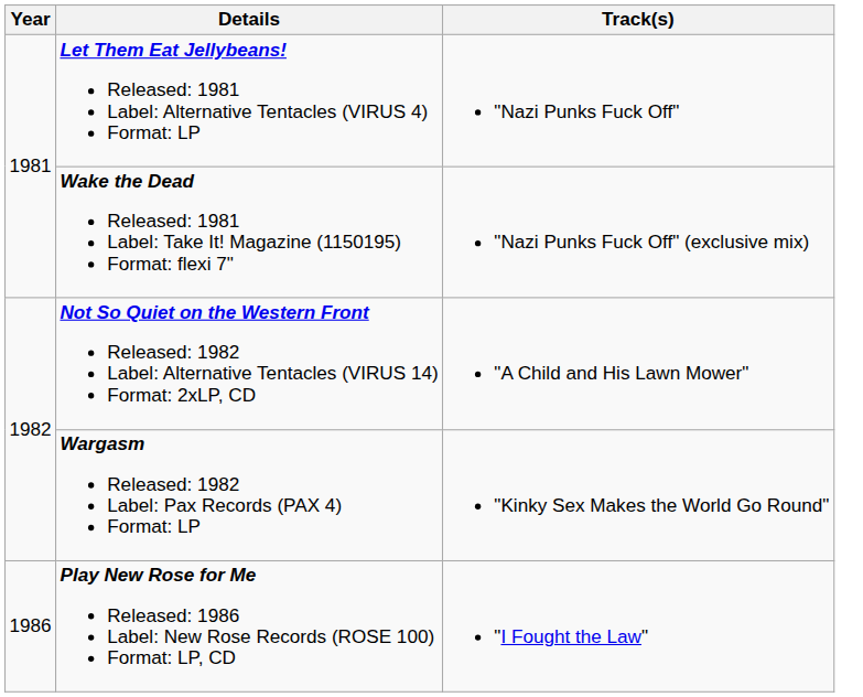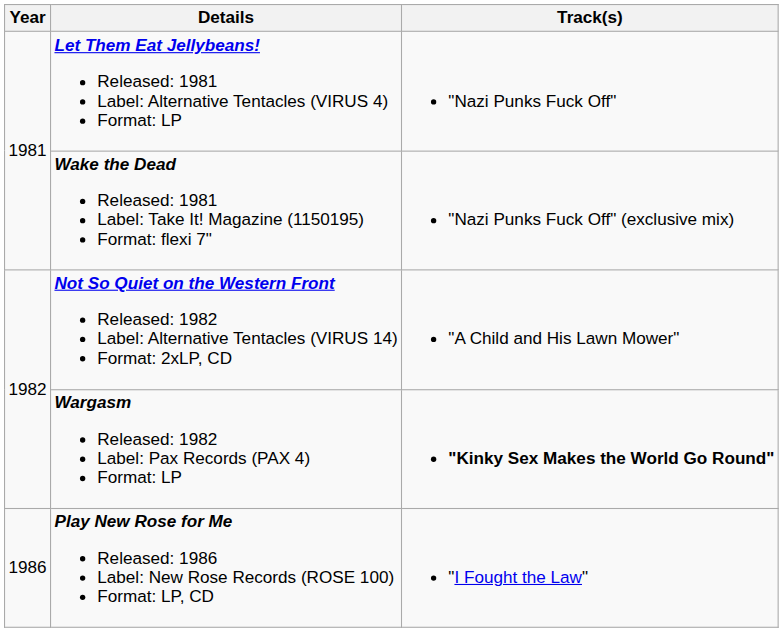Wargasm Released: 1982 Label: Pax Records (PAX 4) Format: LP | Track(s): normal -> bold
